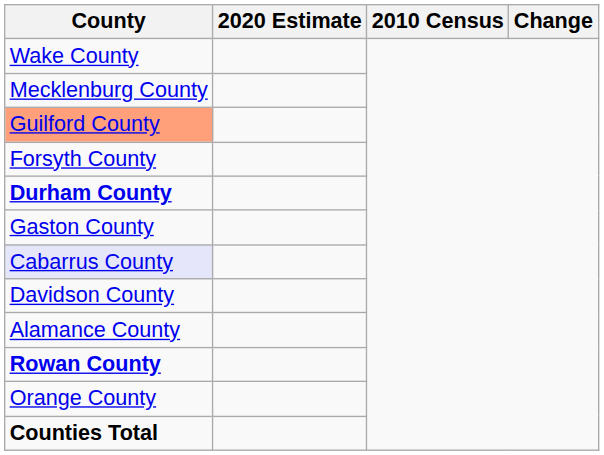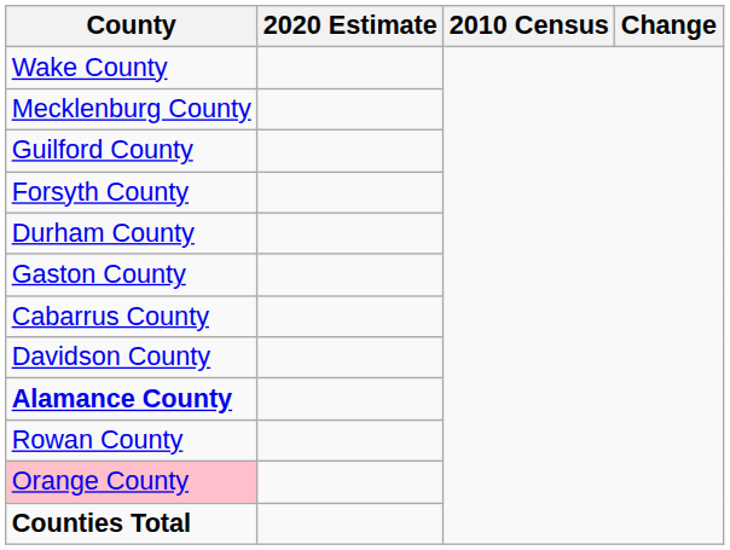Guilford County | County: lightsalmon background -> no background
Durham County | County: bold -> normal
Cabarrus County | County: lavender background -> no background
Alamance County | County: normal -> bold
Rowan County | County: bold -> normal
Orange County | County: no background -> pink background
